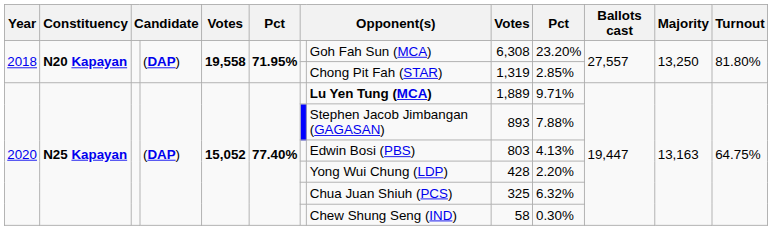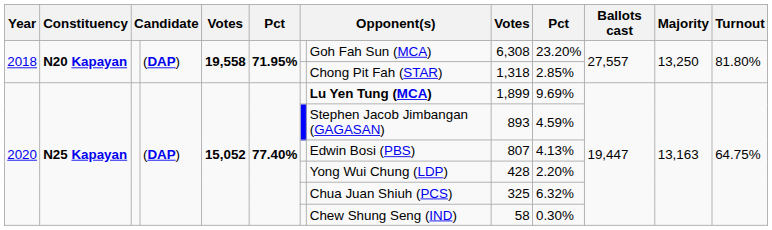row 3 | column 9: 1,319 -> 1,318
row 4 | column 9: 1,889 -> 1,899
row 4 | column 10: 9.71% -> 9.69%
row 5 | column 10: 7.88% -> 4.59%
row 6 | column 9: 803 -> 807
